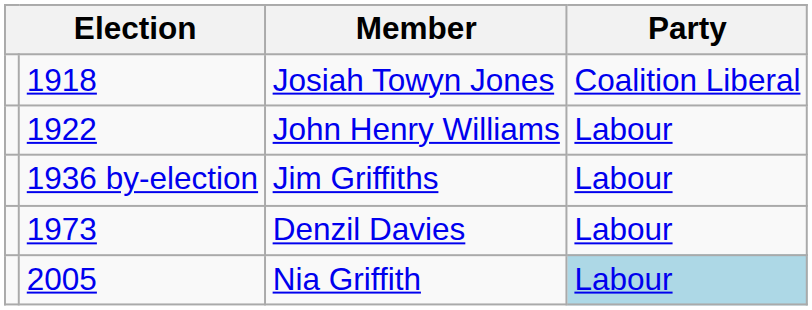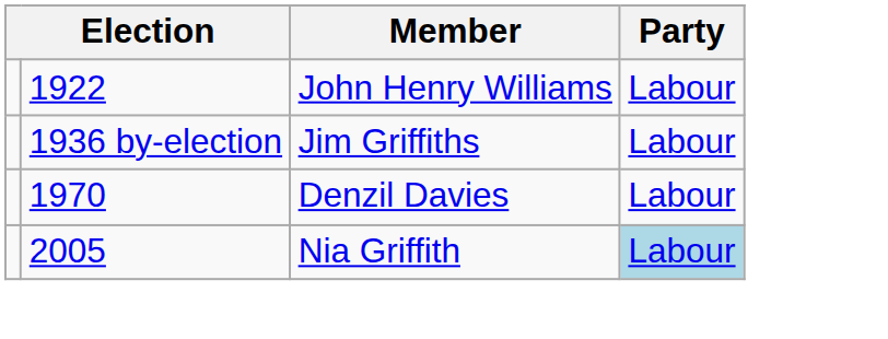- row: 1918 | Josiah Towyn Jones | Coalition Liberal
Denzil Davies | column 2: 1973 -> 1970
